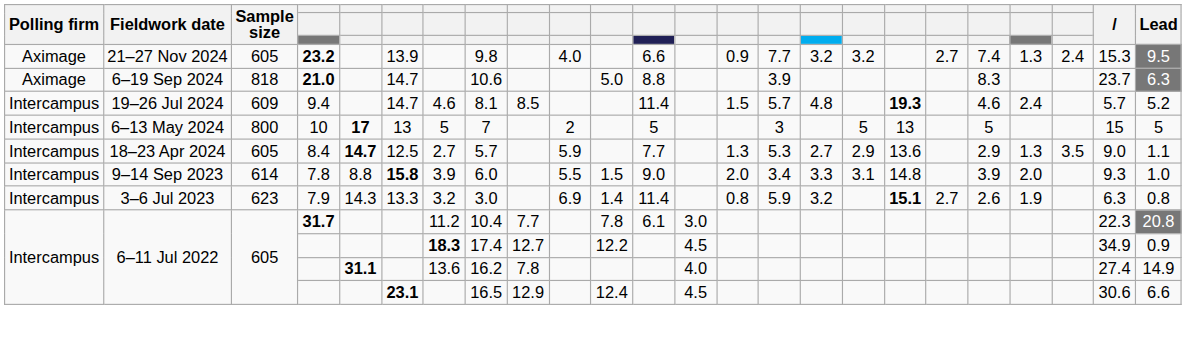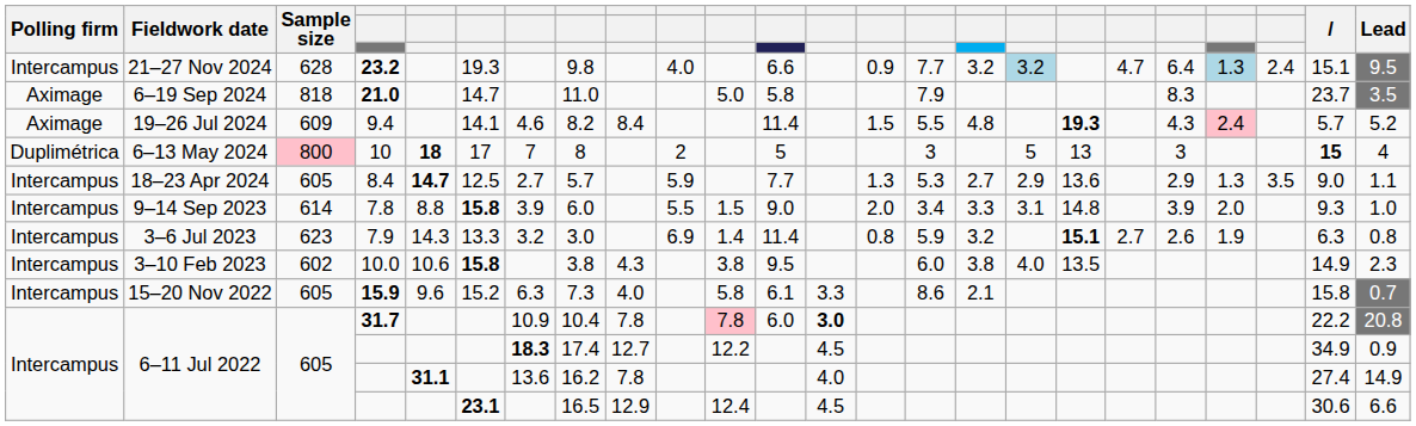23.2 | Polling firm: Aximage -> Intercampus
23.2 | Sample size: 605 -> 628
23.2 | column 6: 13.9 -> 19.3
23.2 | column 17: no background -> lightblue background
23.2 | column 19: 2.7 -> 4.7
23.2 | column 20: 7.4 -> 6.4
23.2 | column 21: no background -> lightblue background
23.2 | column 23: 15.3 -> 15.1
21.0 | column 8: 10.6 -> 11.0
21.0 | column 12: 8.8 -> 5.8
21.0 | column 15: 3.9 -> 7.9
21.0 | Lead: 6.3 -> 3.5
9.4 | Polling firm: Intercampus -> Aximage
9.4 | column 6: 14.7 -> 14.1
9.4 | column 8: 8.1 -> 8.2
9.4 | column 9: 8.5 -> 8.4
9.4 | column 15: 5.7 -> 5.5
9.4 | column 20: 4.6 -> 4.3
9.4 | column 21: no background -> pink background
10 | Polling firm: Intercampus -> Duplimétrica
10 | Sample size: no background -> pink background
10 | column 5: 17 -> 18
10 | column 6: 13 -> 17
10 | column 7: 5 -> 7
10 | column 8: 7 -> 8
10 | column 20: 5 -> 3
10 | column 23: normal -> bold
10 | Lead: 5 -> 4
+ row: Intercampus | 3–10 Feb 2023 | 602 | 10.0 | 10.6 | 15.8 | 3.8 | 4.3 | 3.8 | 9.5 | 6.0 | 3.8 | 4.0 | 13.5 | 14.9 | 2.3
+ row: Intercampus | 15–20 Nov 2022 | 605 | 15.9 | 9.6 | 15.2 | 6.3 | 7.3 | 4.0 | 5.8 | 6.1 | 3.3 | 8.6 | 2.1 | 15.8 | 0.7
31.7 | column 7: 11.2 -> 10.9
31.7 | column 9: 7.7 -> 7.8
31.7 | column 11: no background -> pink background
31.7 | column 12: 6.1 -> 6.0
31.7 | column 13: normal -> bold
31.7 | column 23: 22.3 -> 22.2
